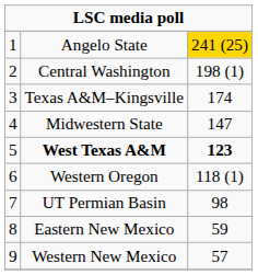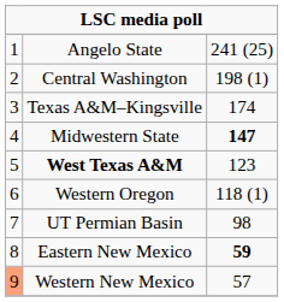Angelo State | column 3: gold background -> no background
Midwestern State | column 3: normal -> bold
West Texas A&M | column 3: bold -> normal
Eastern New Mexico | column 3: normal -> bold
Western New Mexico | column 1: no background -> lightsalmon background
